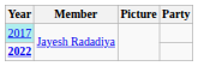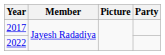2017 | Year: paleturquoise background -> no background
2022 | Year: bold -> normal
